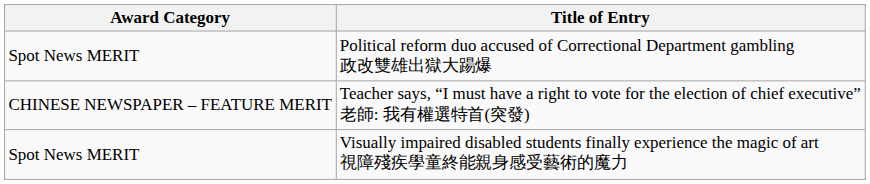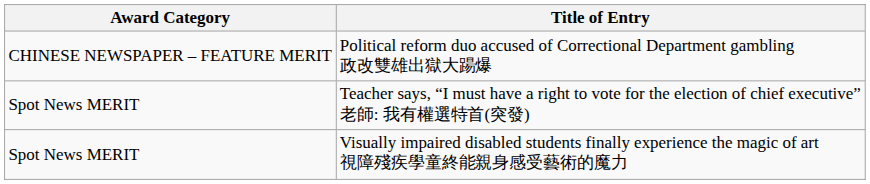row 2 | Award Category: Spot News MERIT -> CHINESE NEWSPAPER – FEATURE MERIT
row 3 | Award Category: CHINESE NEWSPAPER – FEATURE MERIT -> Spot News MERIT
